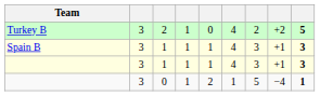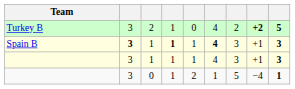Turkey B | column 8: normal -> bold
Spain B | column 2: normal -> bold
Spain B | column 4: normal -> bold
Spain B | column 6: normal -> bold
